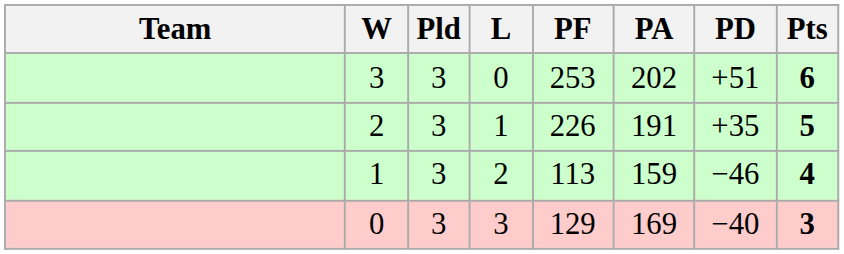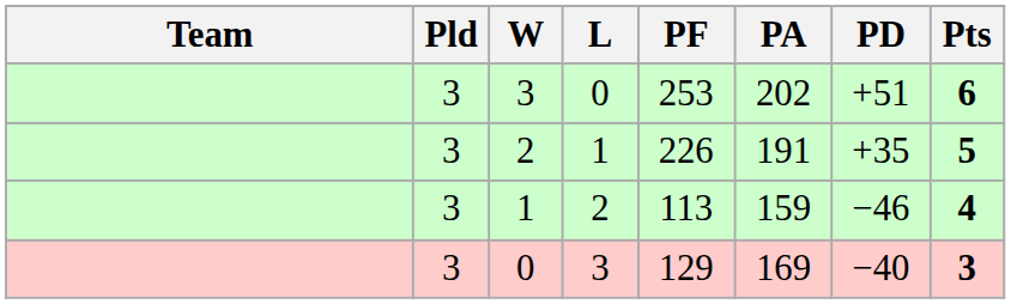columns swapped: Pld <-> W
